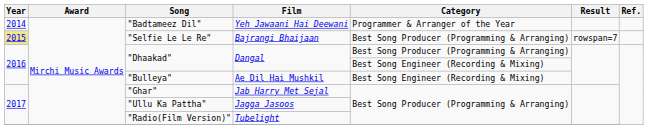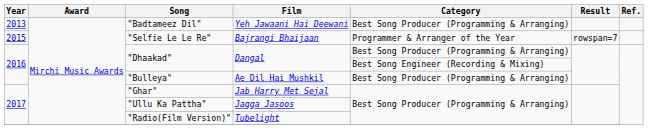"Badtameez Dil" | Year: 2014 -> 2013
"Badtameez Dil" | Category: Programmer & Arranger of the Year -> Best Song Producer (Programming & Arranging)
"Selfie Le Le Re" | Year: khaki background -> no background
"Selfie Le Le Re" | Category: Best Song Producer (Programming & Arranging) -> Programmer & Arranger of the Year
"Bulleya" | Category: Best Song Engineer (Recording & Mixing) -> Best Song Producer (Programming & Arranging)
